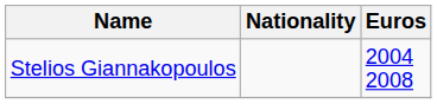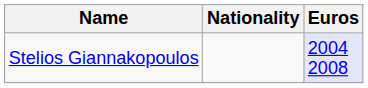Stelios Giannakopoulos | Euros: no background -> lavender background
